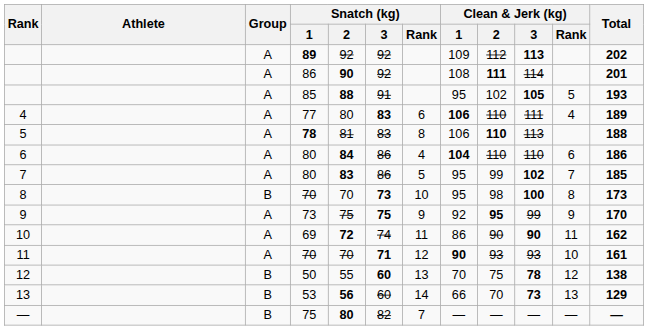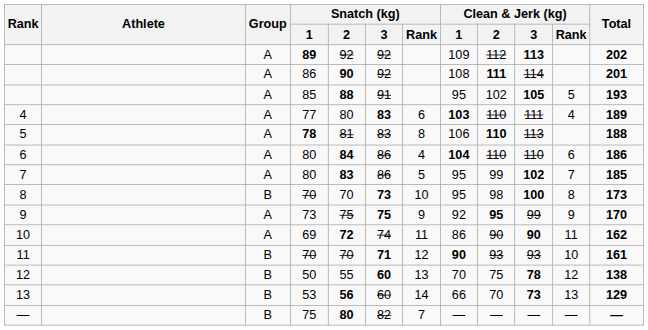row 6 | Clean & Jerk (kg) / 1: 106 -> 103
row 13 | Group: A -> B
